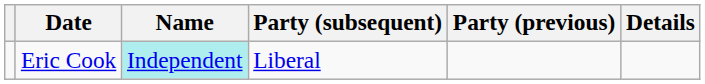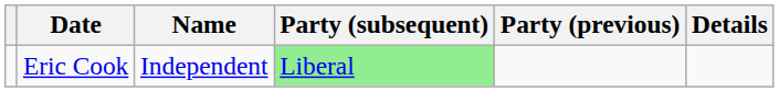Eric Cook | Name: paleturquoise background -> no background
Eric Cook | Party (subsequent): no background -> lightgreen background
